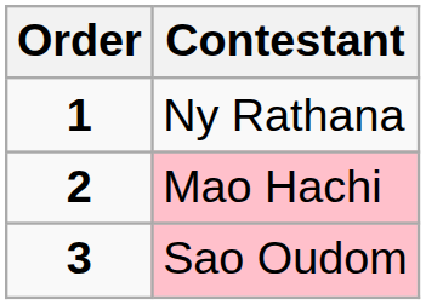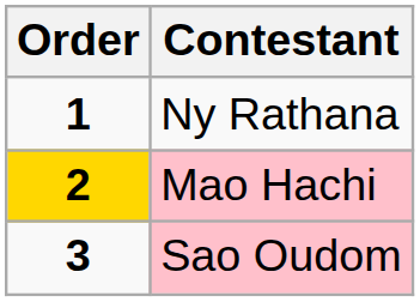Mao Hachi | Order: no background -> gold background
